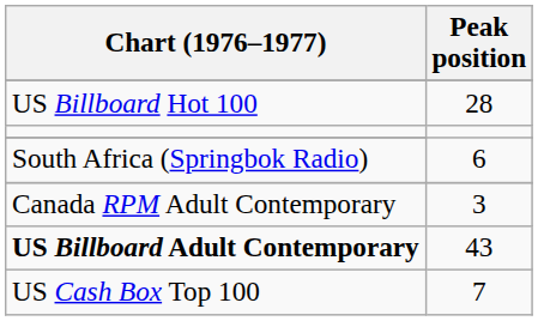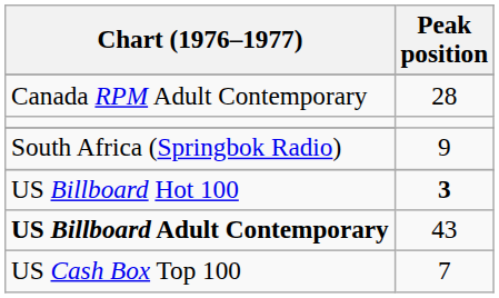row 2 | Chart (1976–1977): US Billboard Hot 100 -> Canada RPM Adult Contemporary
row 4 | Peak position: 6 -> 9
row 5 | Chart (1976–1977): Canada RPM Adult Contemporary -> US Billboard Hot 100
row 5 | Peak position: normal -> bold
